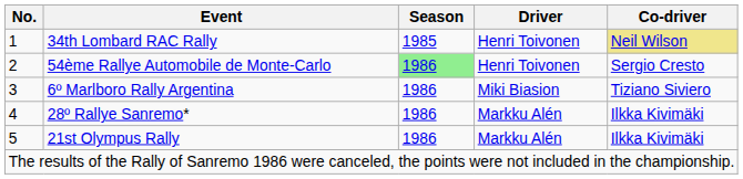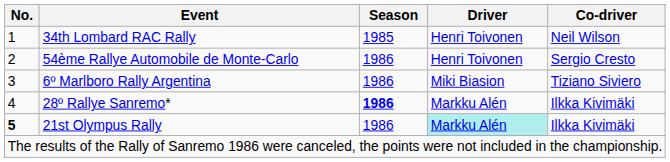34th Lombard RAC Rally | Co-driver: khaki background -> no background
54ème Rallye Automobile de Monte-Carlo | Season: lightgreen background -> no background
28º Rallye Sanremo* | Season: normal -> bold
21st Olympus Rally | No.: normal -> bold
21st Olympus Rally | Driver: no background -> paleturquoise background
